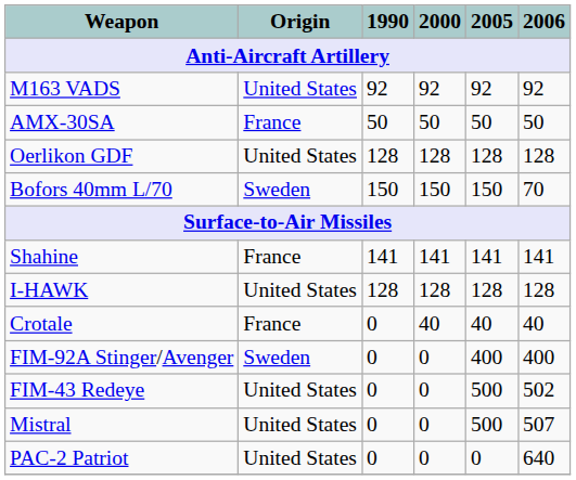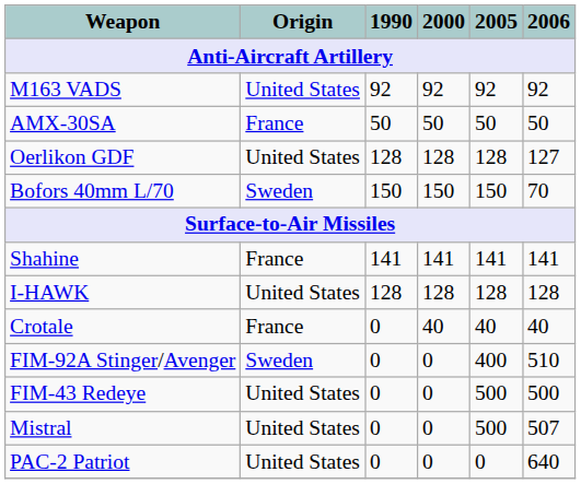Oerlikon GDF | 2006: 128 -> 127
FIM-92A Stinger/Avenger | 2006: 400 -> 510
FIM-43 Redeye | 2006: 502 -> 500
